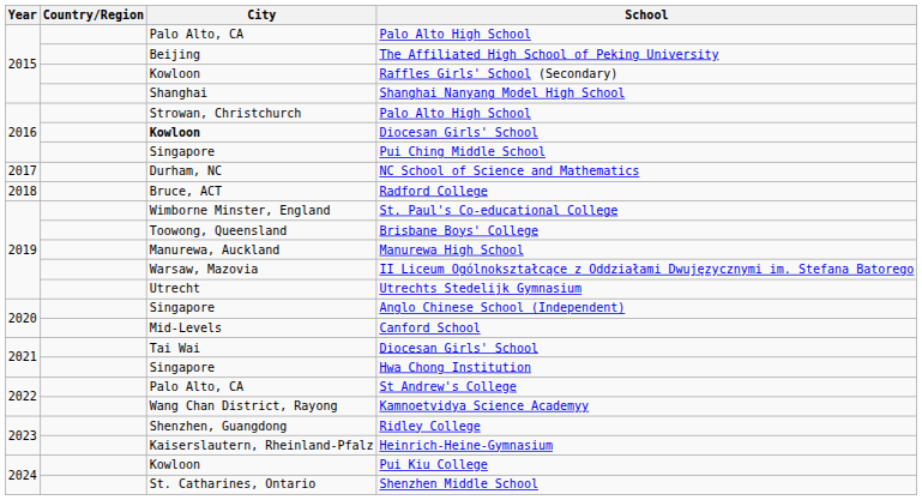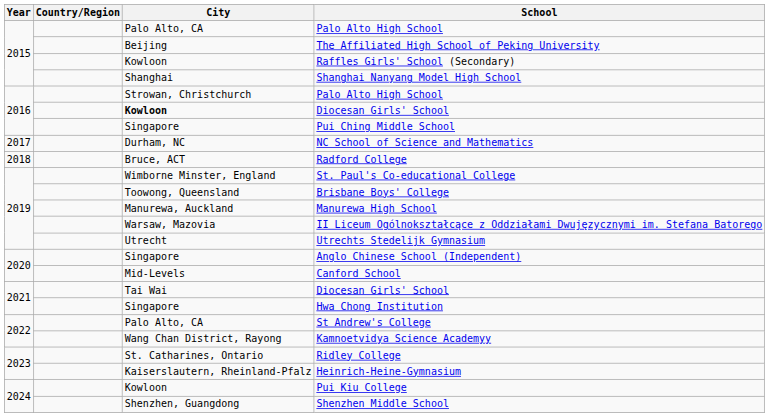Ridley College | City: Shenzhen, Guangdong -> St. Catharines, Ontario
Shenzhen Middle School | City: St. Catharines, Ontario -> Shenzhen, Guangdong
